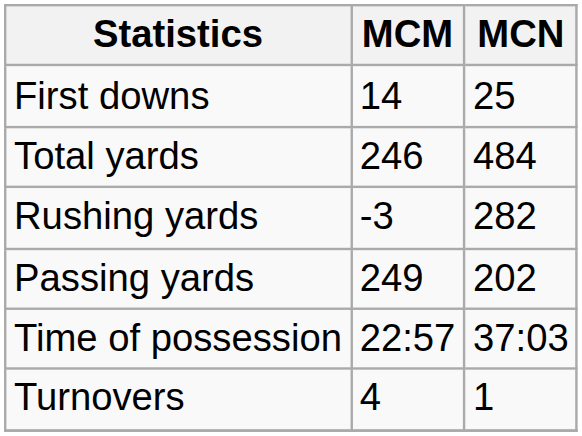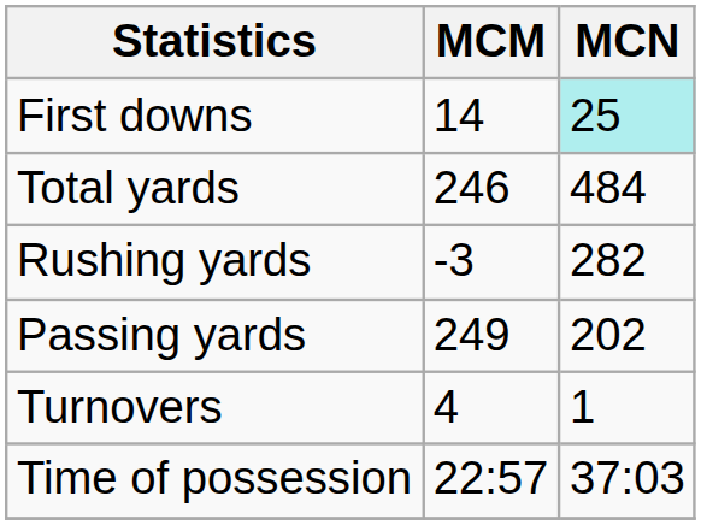First downs | MCN: no background -> paleturquoise background
rows swapped: Turnovers <-> Time of possession
